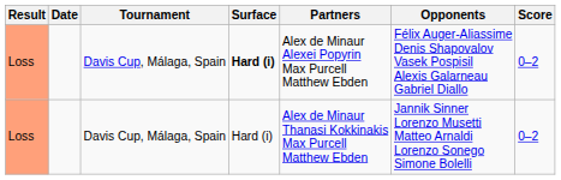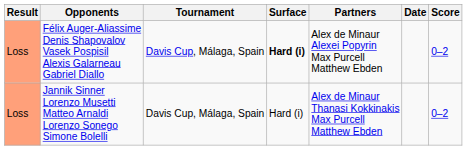columns swapped: Date <-> Opponents
